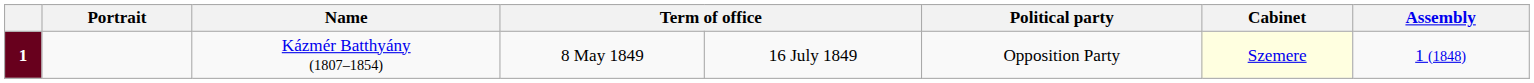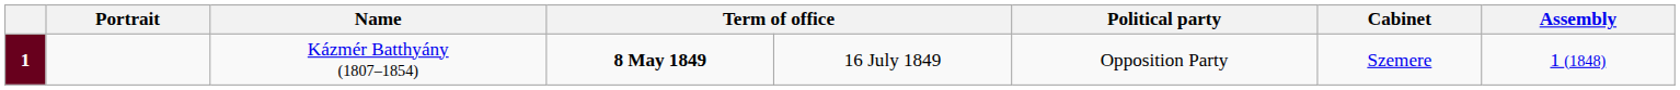1 | column 4: normal -> bold
1 | Cabinet: lightyellow background -> no background
